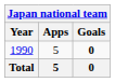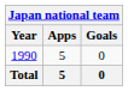1990 | Goals: bold -> normal
